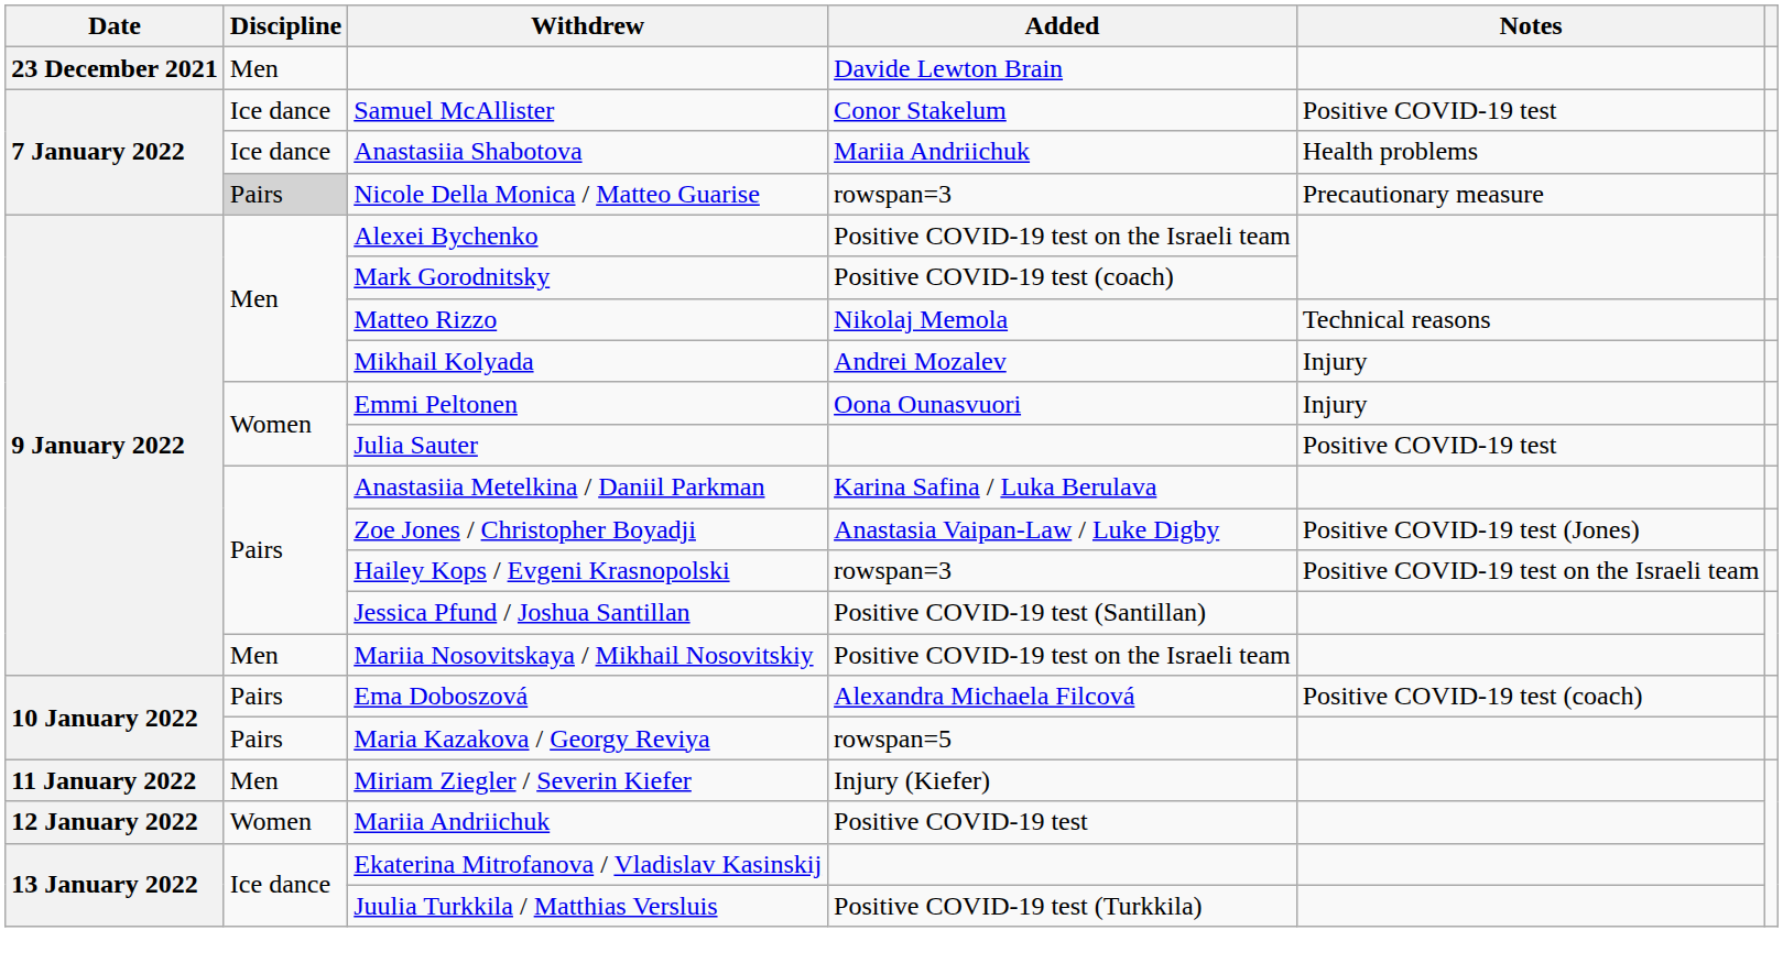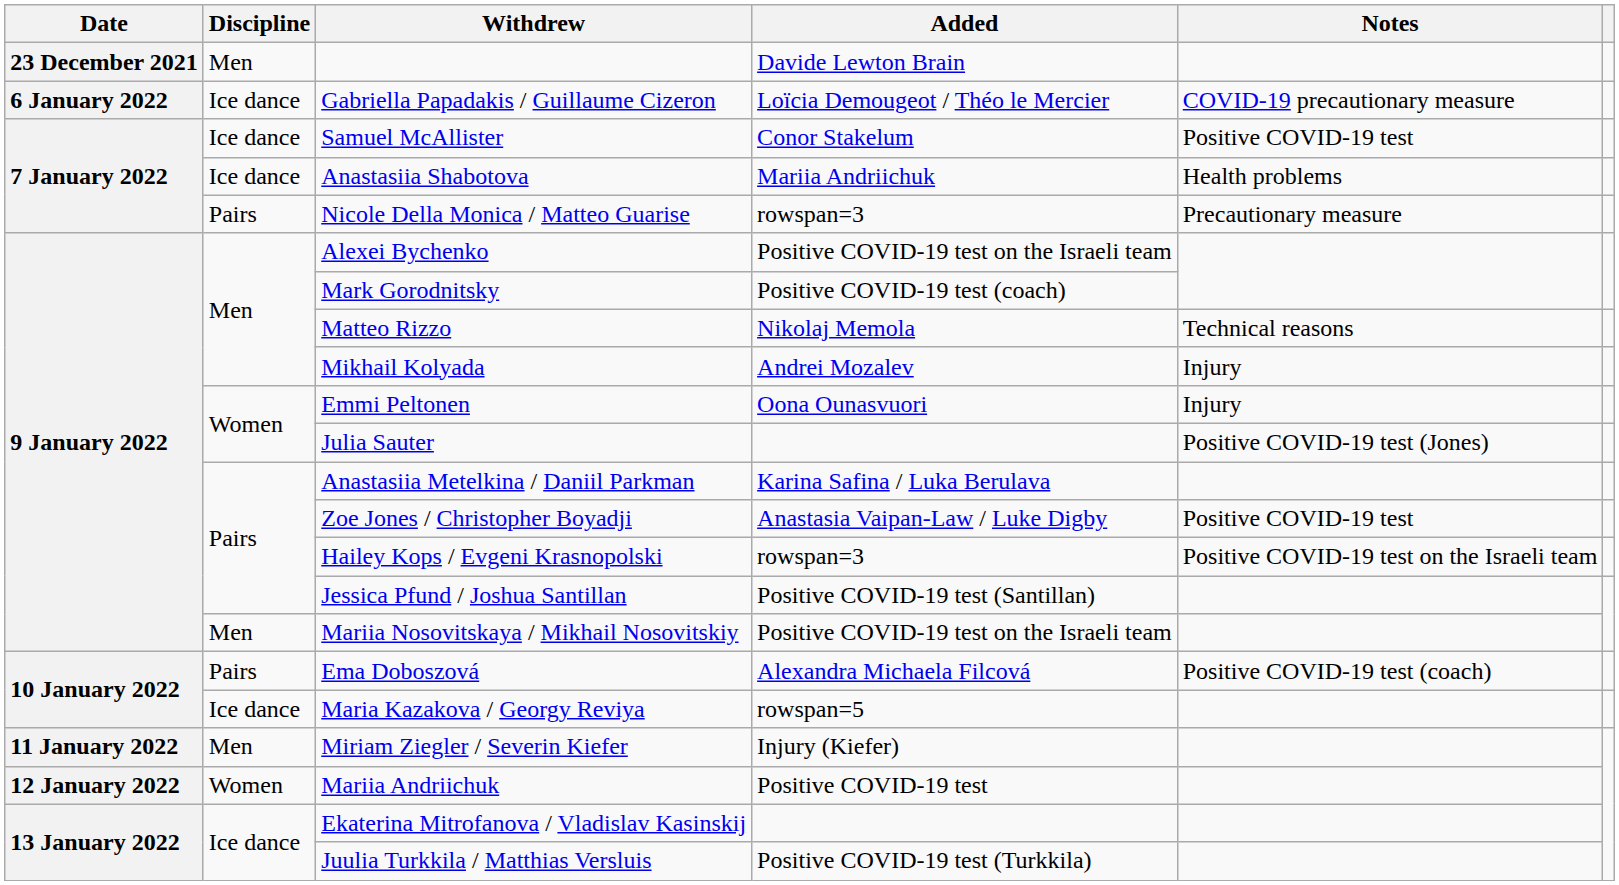+ row: 6 January 2022 | Ice dance | Gabriella Papadakis / Guillaume Cizeron | Loïcia Demougeot / Théo le Mercier | COVID-19 precautionary measure
Nicole Della Monica / Matteo Guarise | Discipline: lightgrey background -> no background
Julia Sauter | Notes: Positive COVID-19 test -> Positive COVID-19 test (Jones)
Zoe Jones / Christopher Boyadji | Notes: Positive COVID-19 test (Jones) -> Positive COVID-19 test
Maria Kazakova / Georgy Reviya | Discipline: Pairs -> Ice dance
